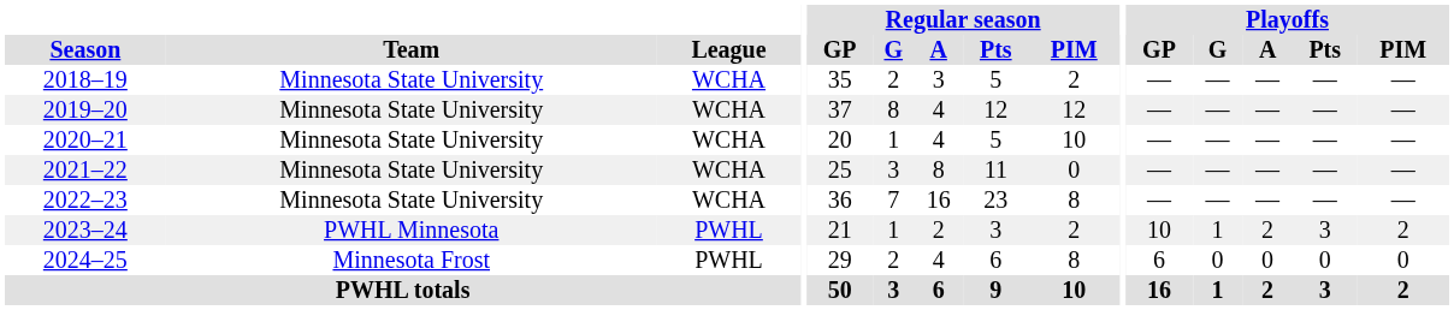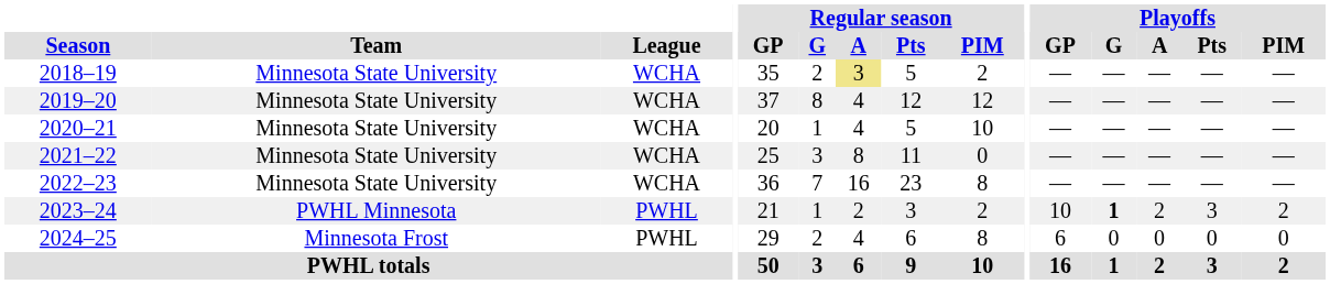2018–19 | Regular season / A: no background -> khaki background
2023–24 | Playoffs / G: normal -> bold
